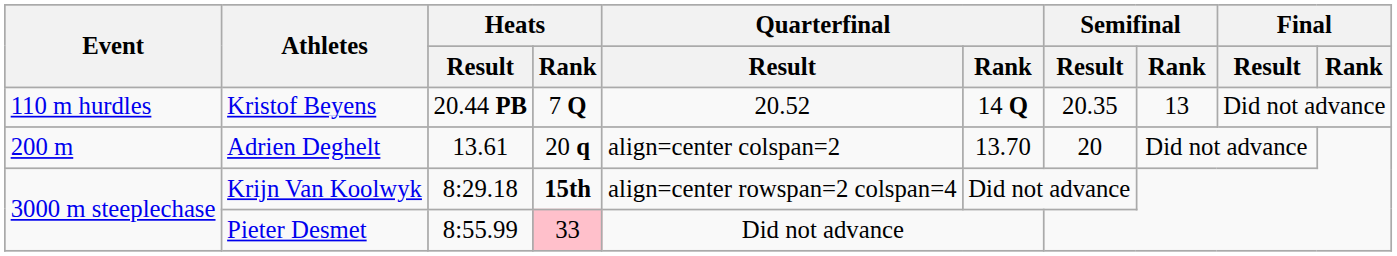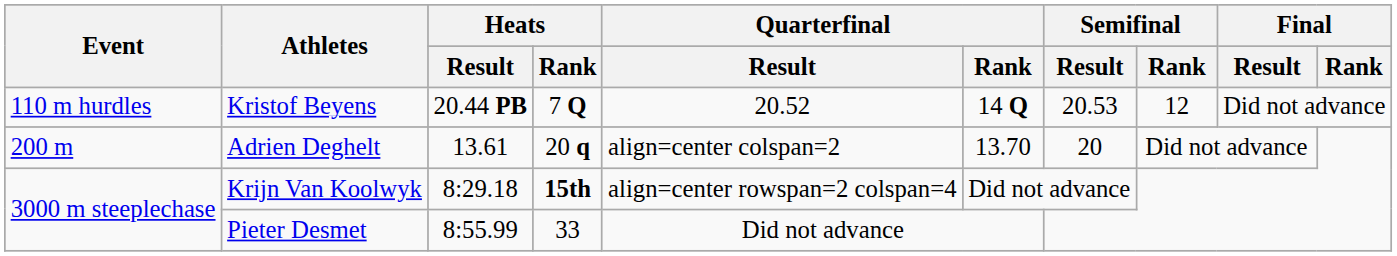Kristof Beyens | Semifinal / Result: 20.35 -> 20.53
Kristof Beyens | Semifinal / Rank: 13 -> 12
Pieter Desmet | Heats / Rank: pink background -> no background
